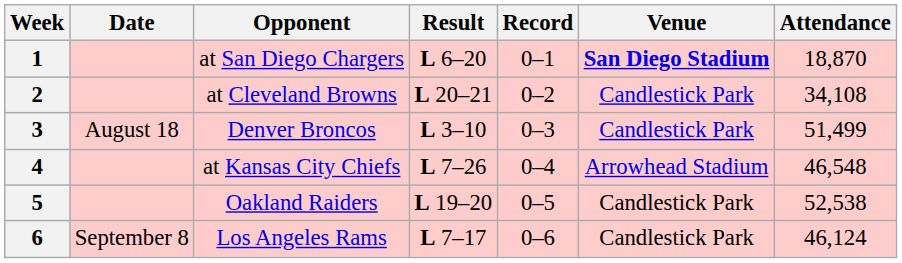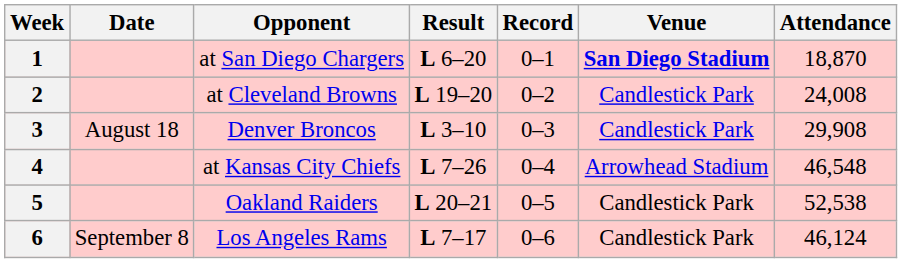2 | Result: L 20–21 -> L 19–20
2 | Attendance: 34,108 -> 24,008
3 | Attendance: 51,499 -> 29,908
5 | Result: L 19–20 -> L 20–21
